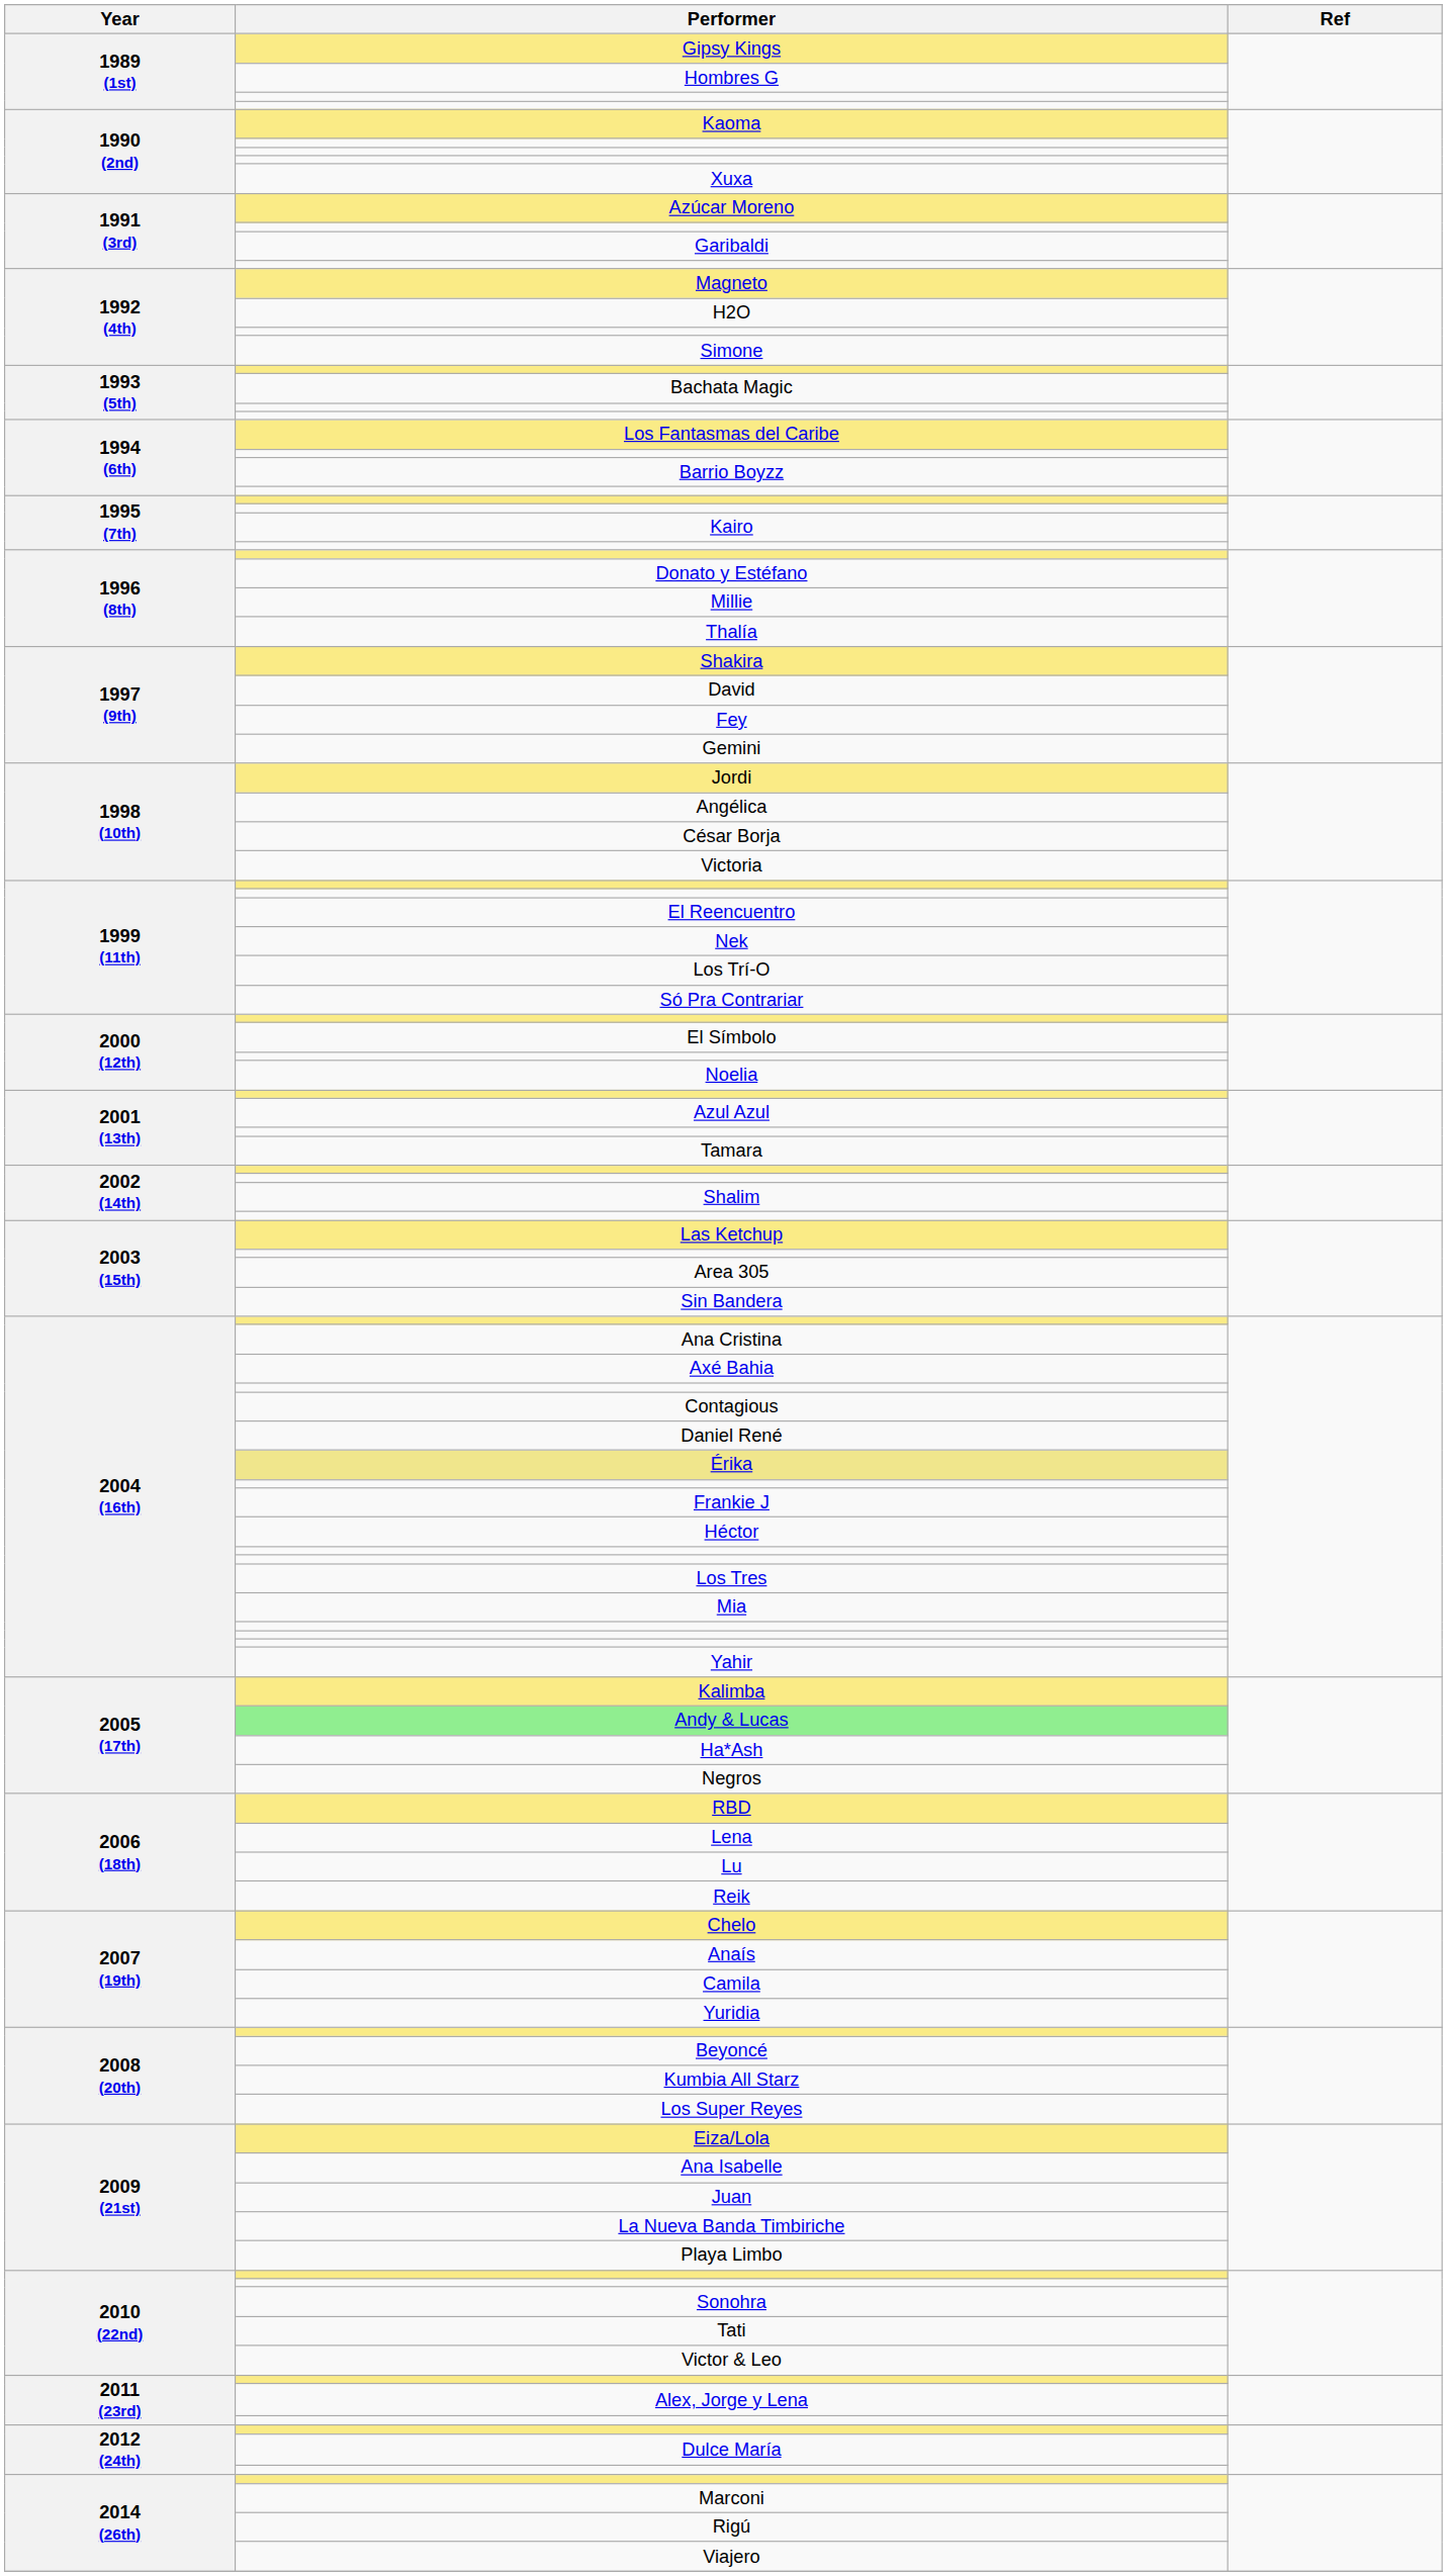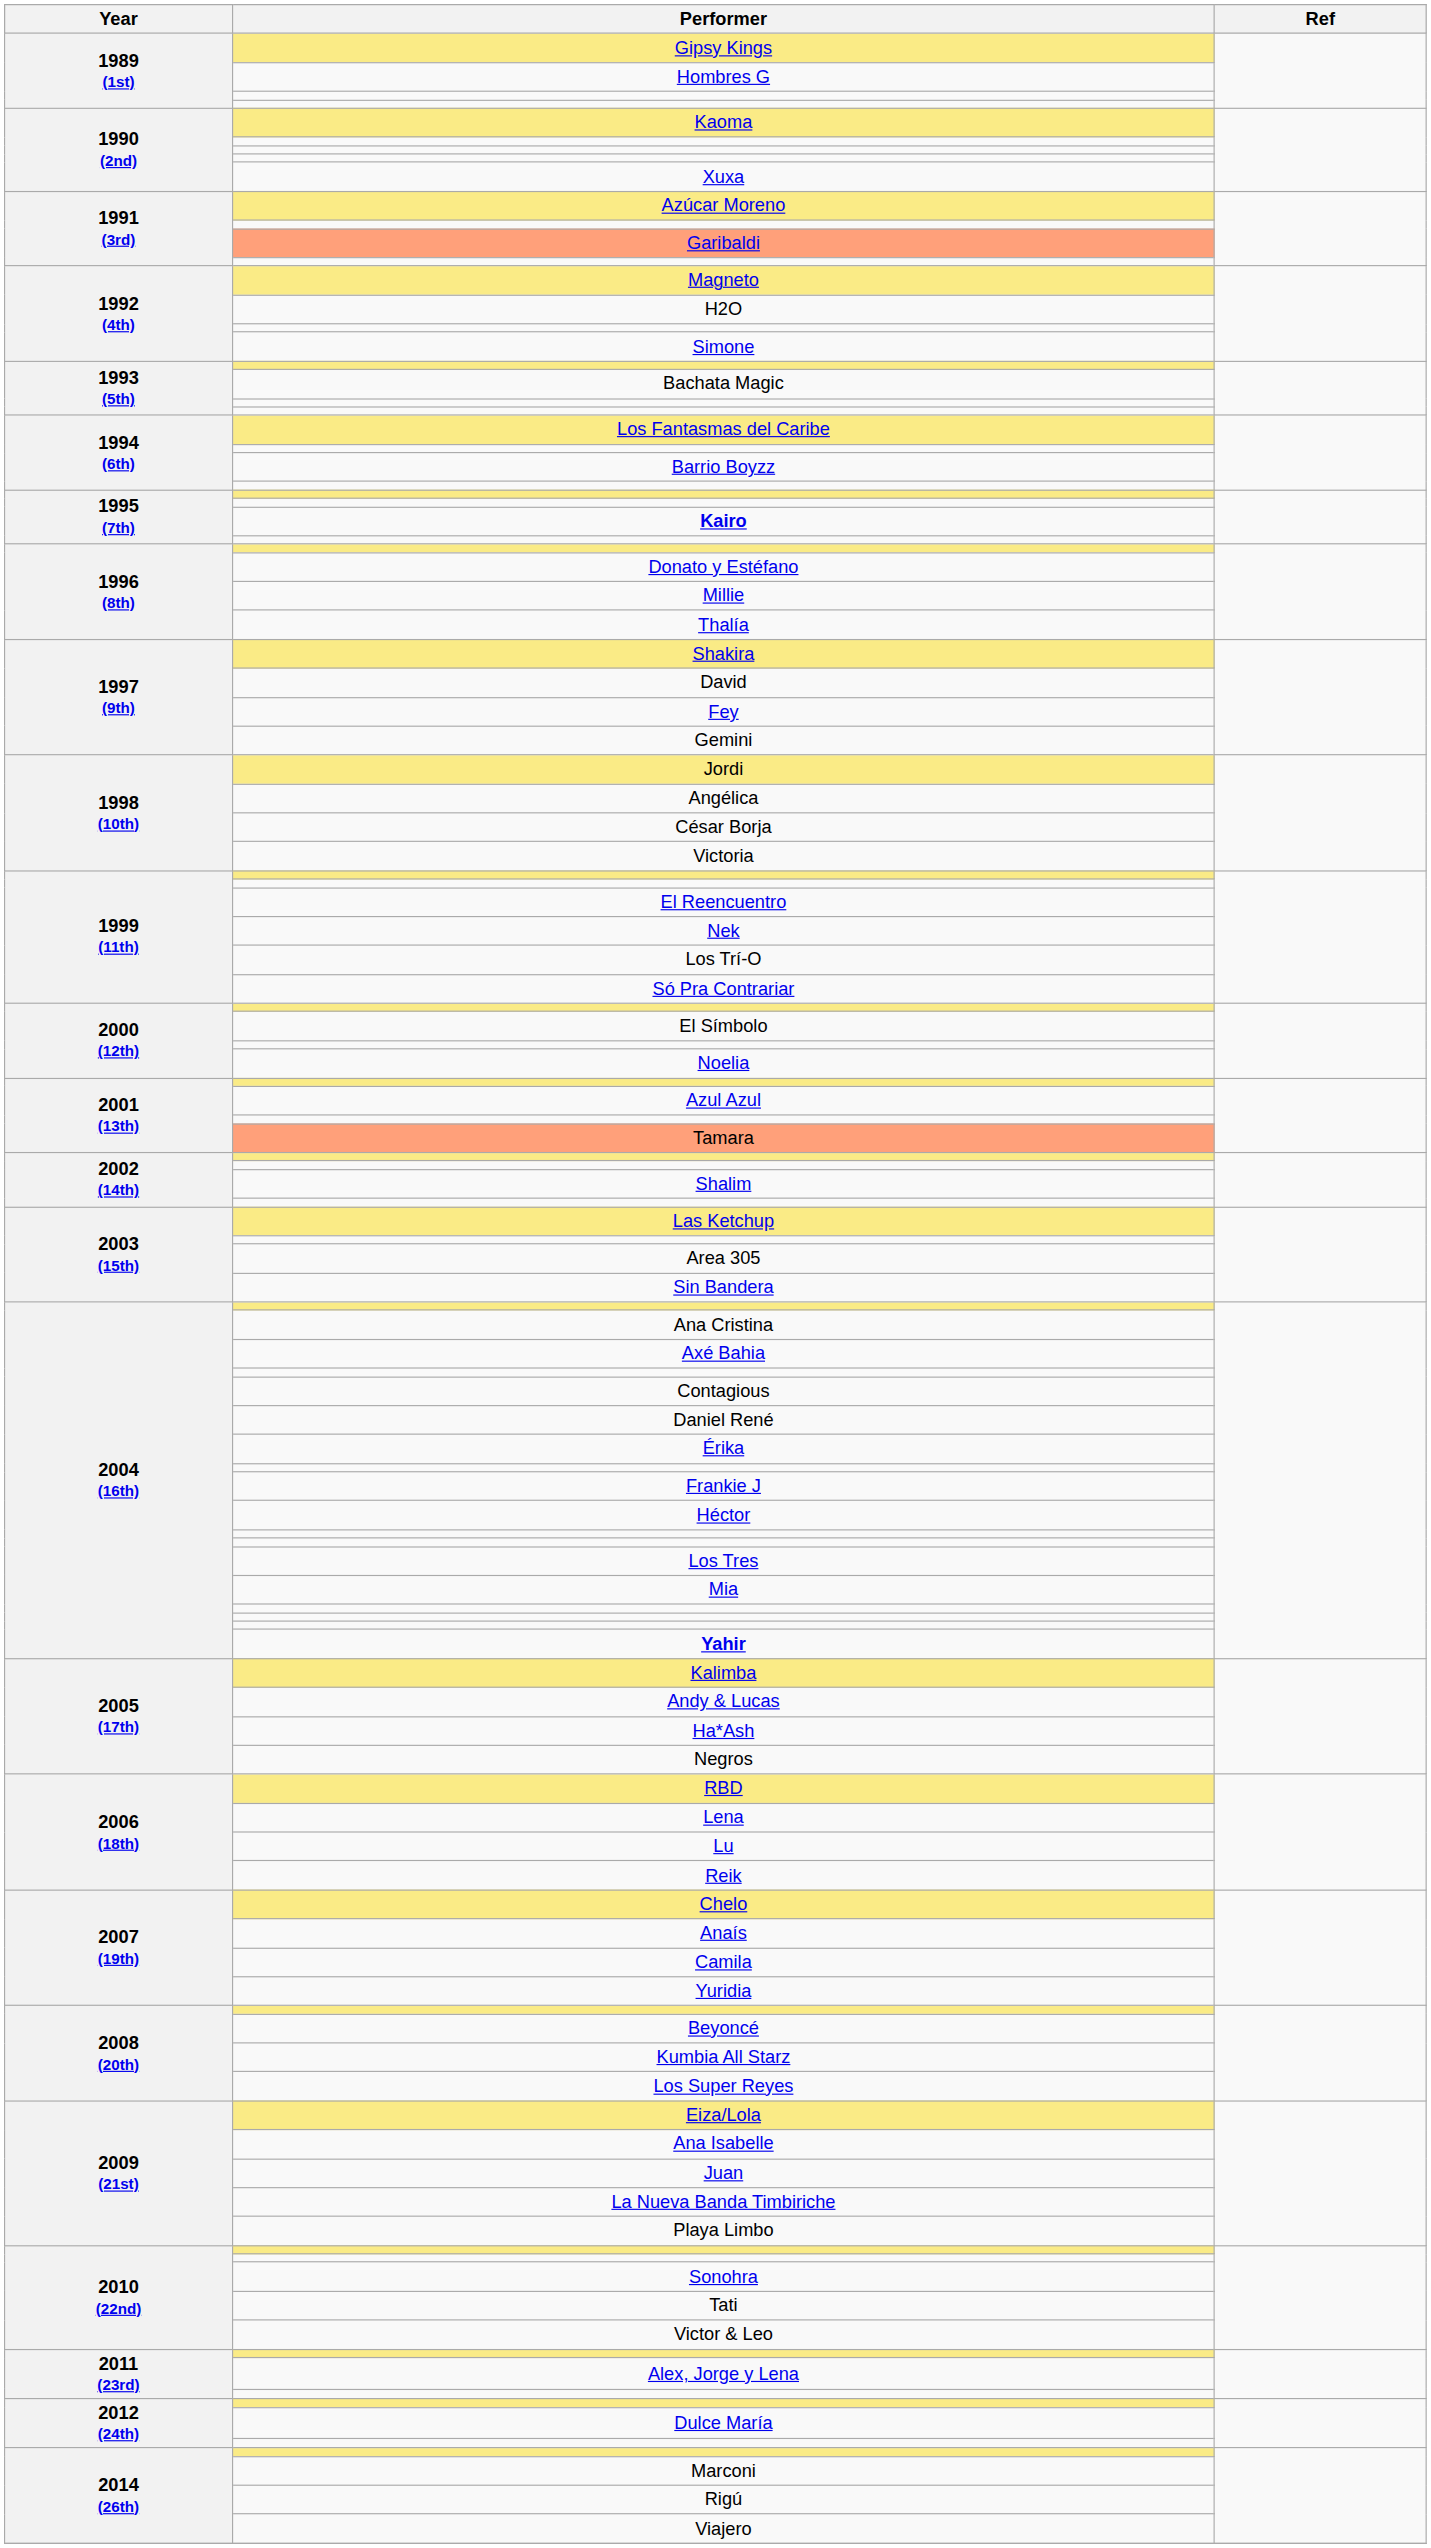Garibaldi | Performer: no background -> lightsalmon background
Kairo | Performer: normal -> bold
Tamara | Performer: no background -> lightsalmon background
Érika | Performer: khaki background -> no background
Yahir | Performer: normal -> bold
Andy & Lucas | Performer: lightgreen background -> no background
